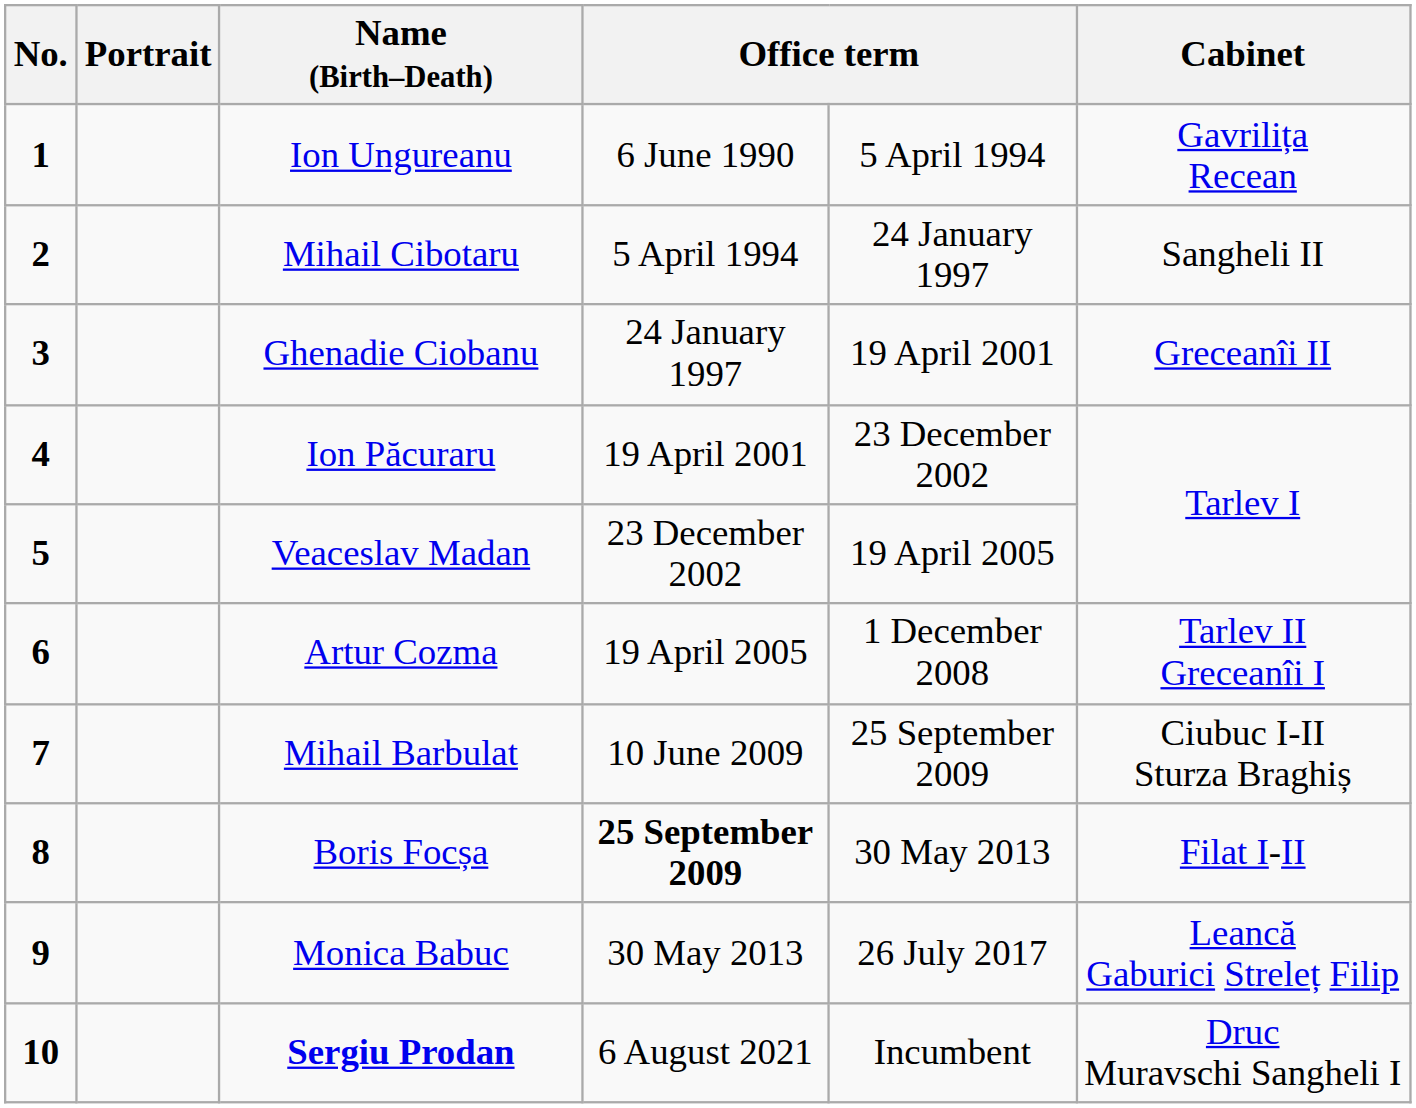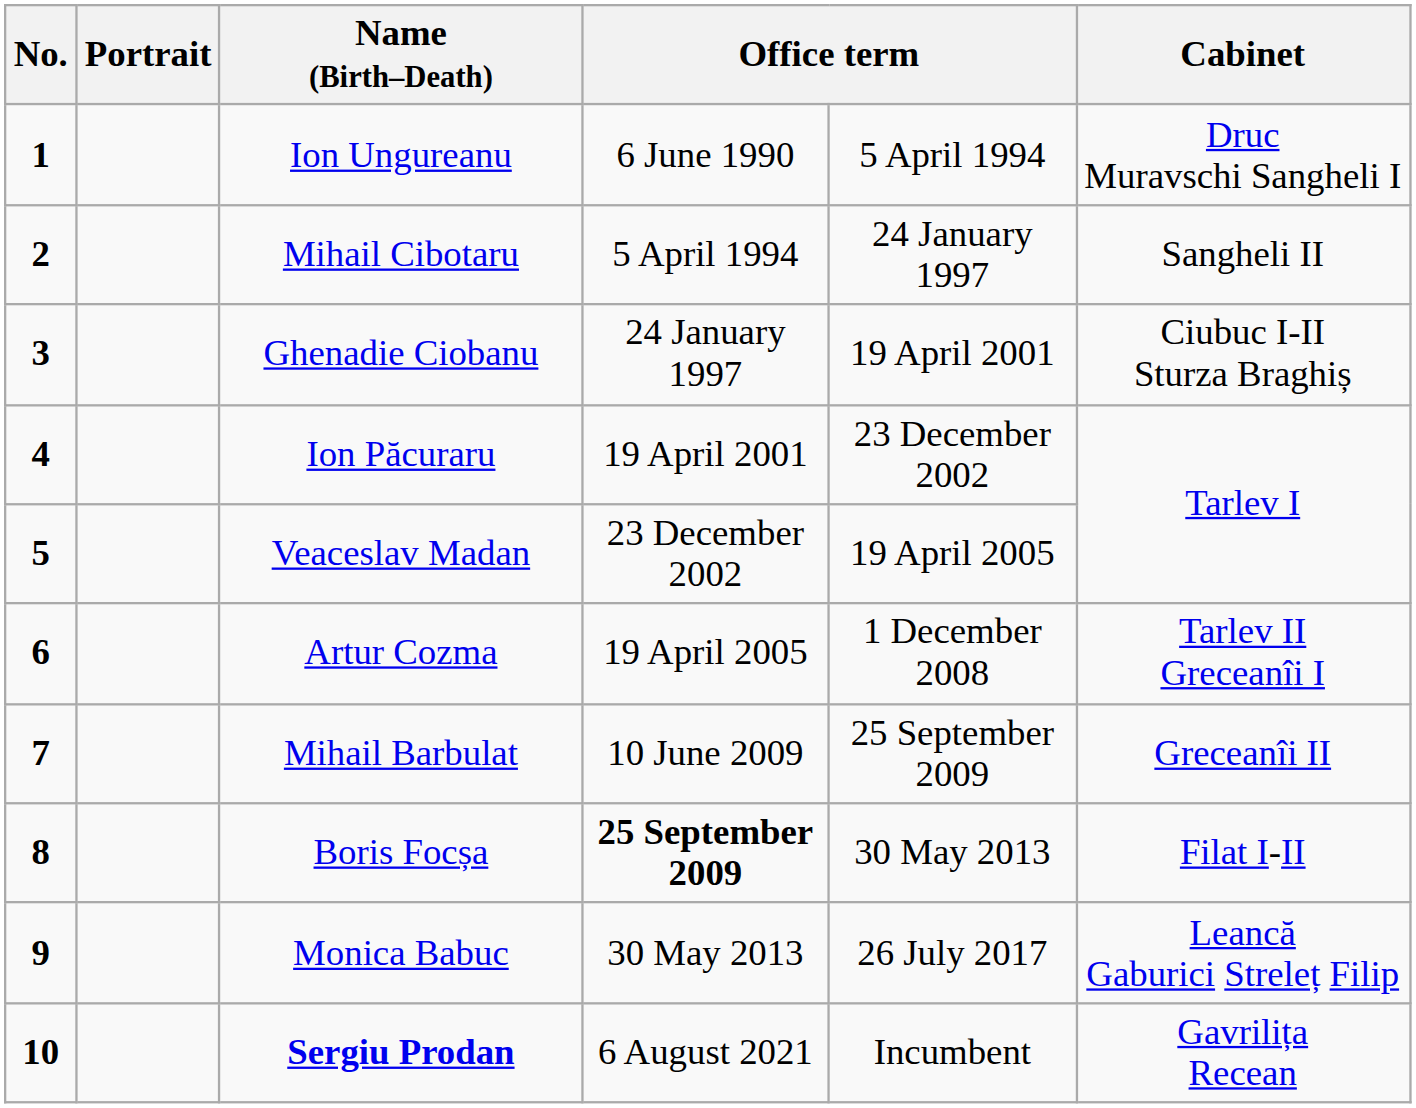Ion Ungureanu | Cabinet: Gavrilița Recean -> Druc Muravschi Sangheli I
Ghenadie Ciobanu | Cabinet: Greceanîi II -> Ciubuc I-II Sturza Braghiș
Mihail Barbulat | Cabinet: Ciubuc I-II Sturza Braghiș -> Greceanîi II
Sergiu Prodan | Cabinet: Druc Muravschi Sangheli I -> Gavrilița Recean
